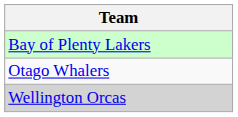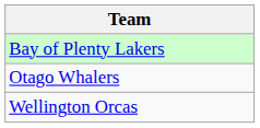row 4 | column 1: lightgrey background -> no background
